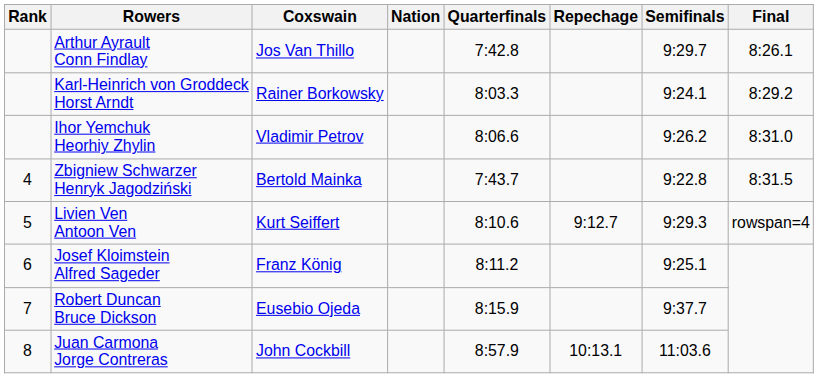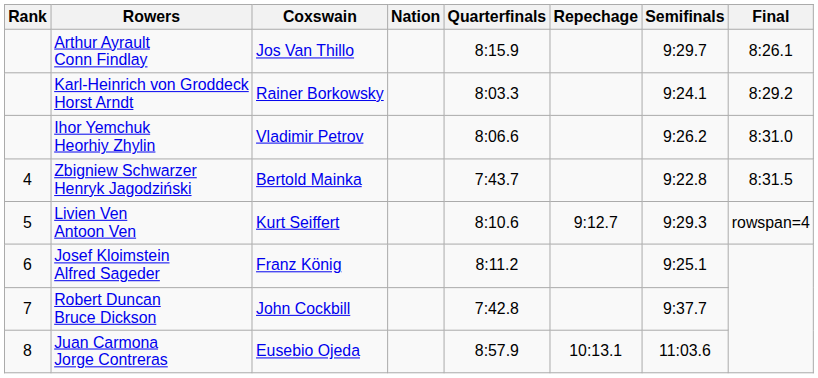Arthur Ayrault Conn Findlay | Quarterfinals: 7:42.8 -> 8:15.9
Robert Duncan Bruce Dickson | Coxswain: Eusebio Ojeda -> John Cockbill
Robert Duncan Bruce Dickson | Quarterfinals: 8:15.9 -> 7:42.8
Juan Carmona Jorge Contreras | Coxswain: John Cockbill -> Eusebio Ojeda
